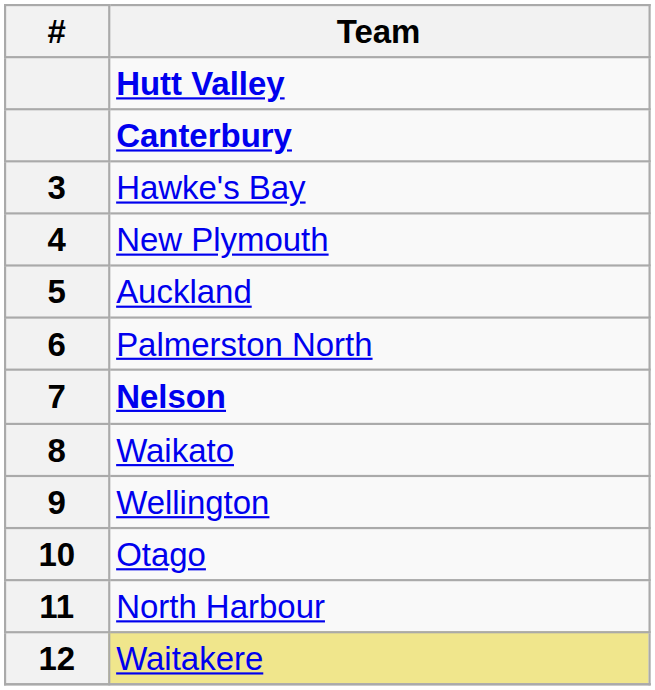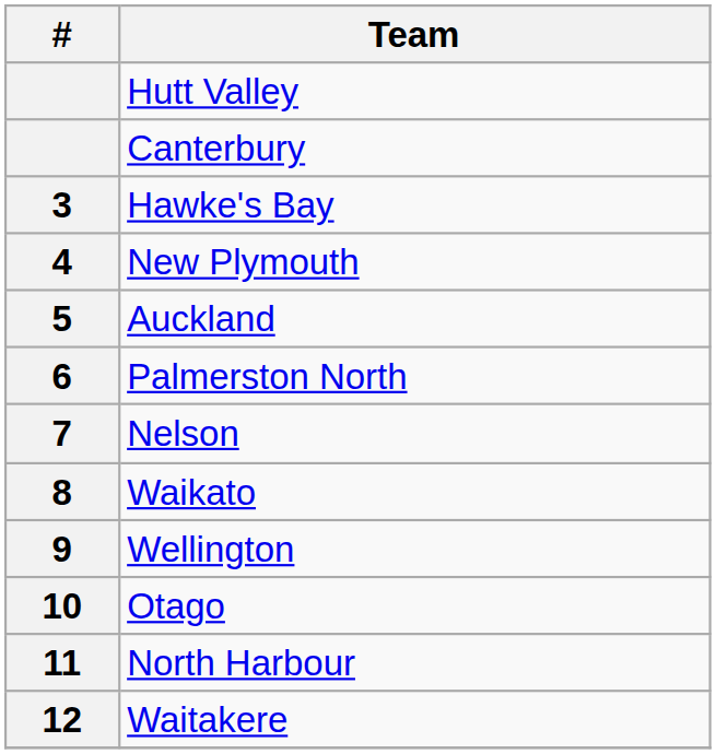Hutt Valley | Team: bold -> normal
Canterbury | Team: bold -> normal
Nelson | Team: bold -> normal
Waitakere | Team: khaki background -> no background
